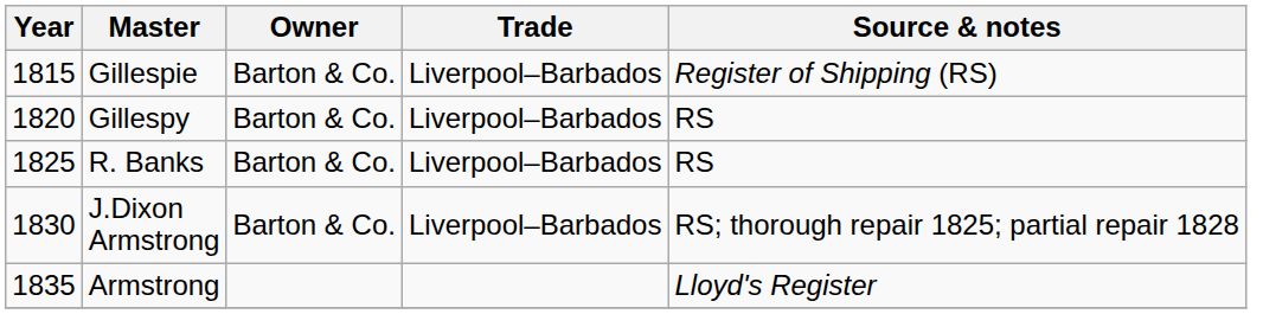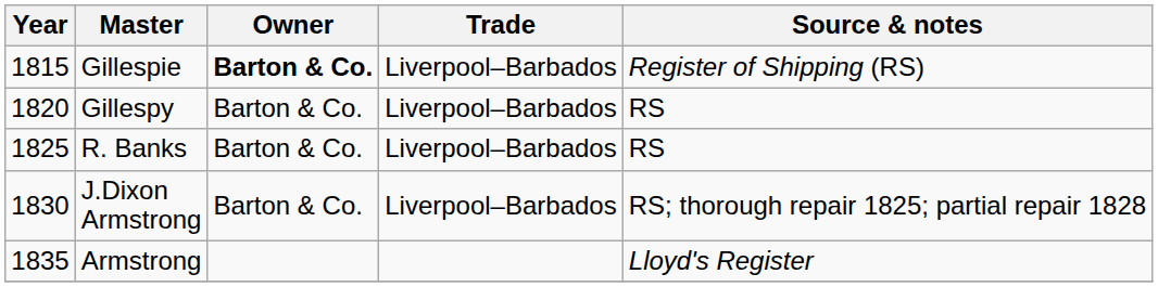Gillespie | Owner: normal -> bold
